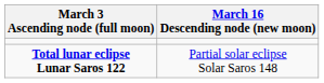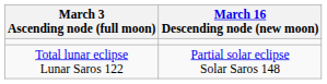row 3 | March 3 Ascending node (full moon): bold -> normal
